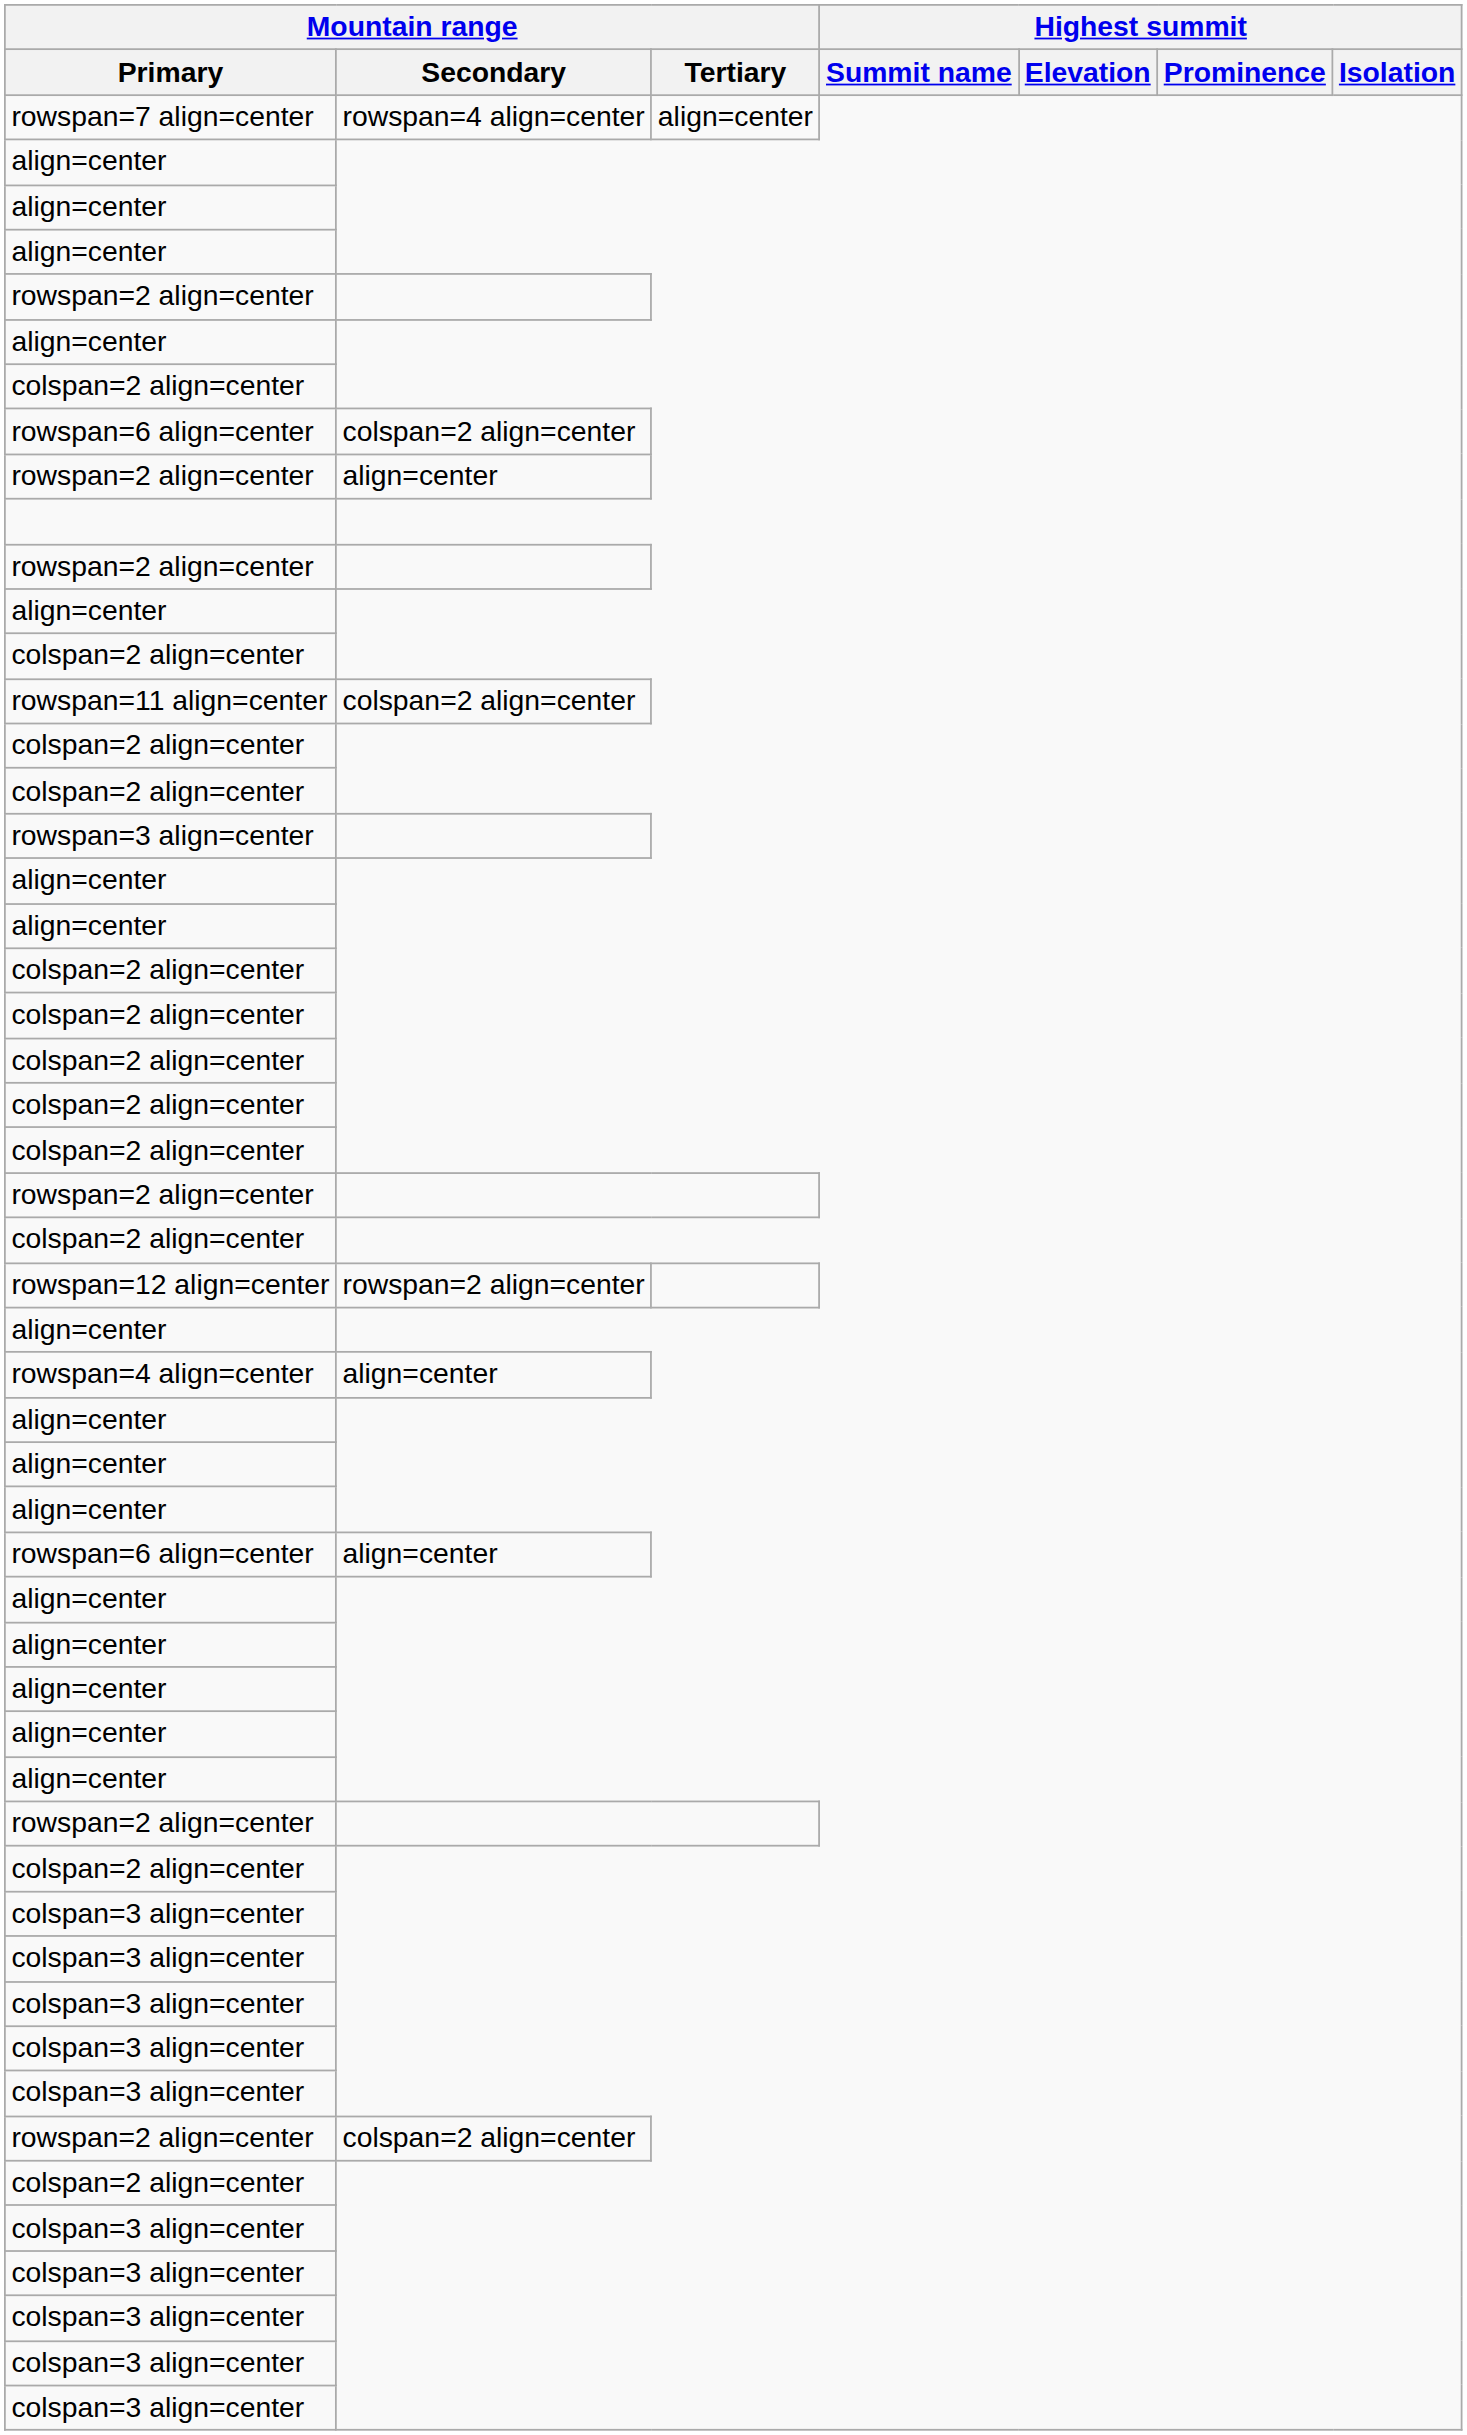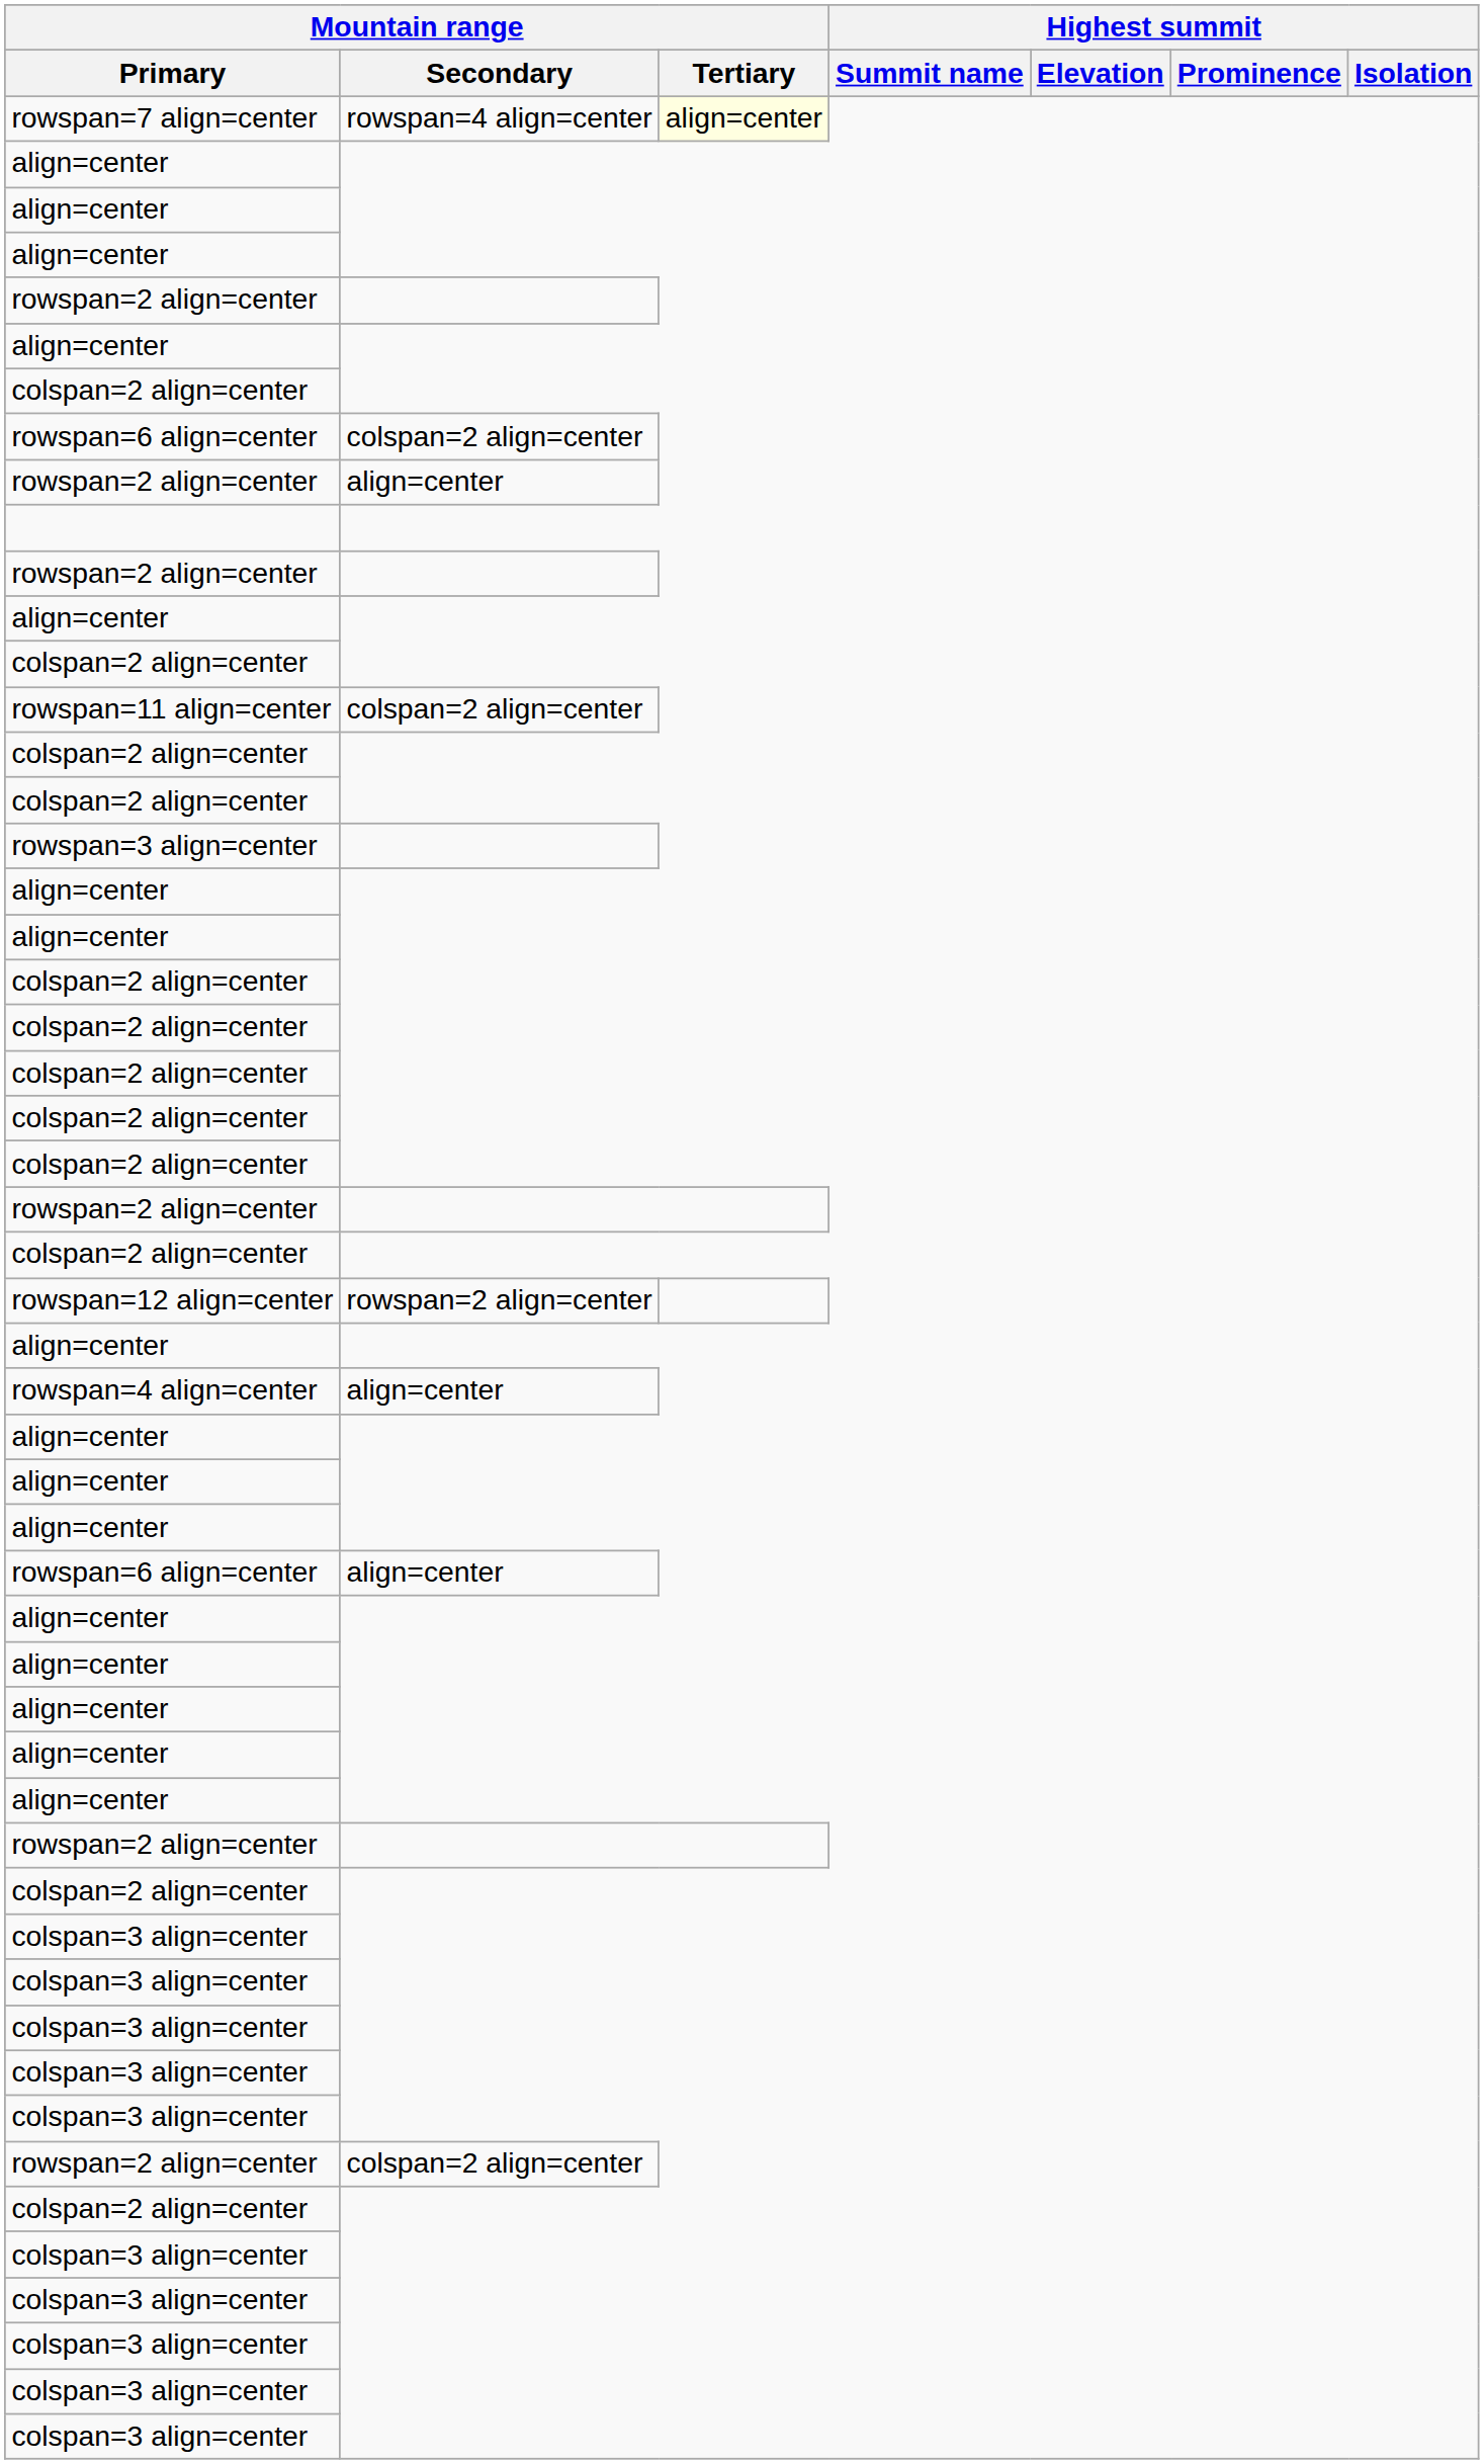rowspan=7 align=center | Mountain range / Tertiary: no background -> lightyellow background
